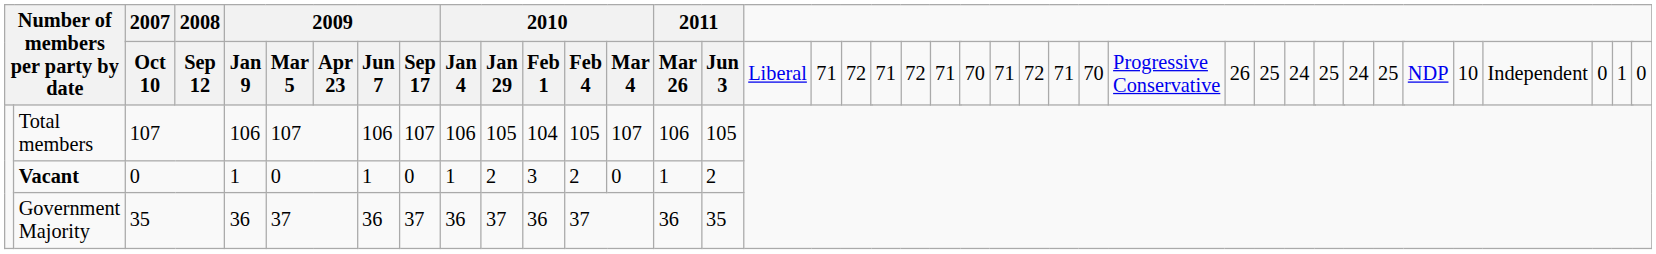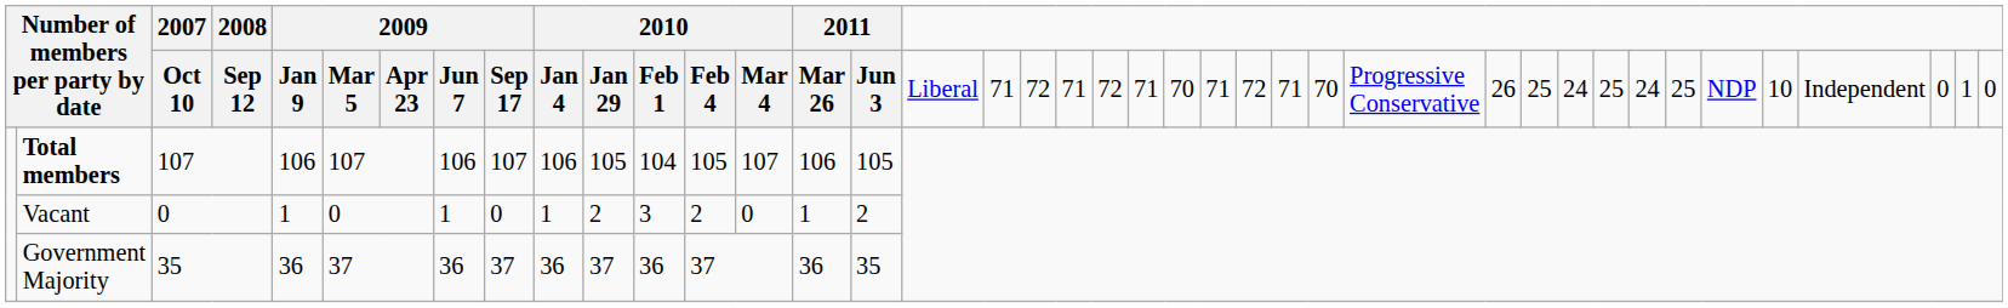Total members | column 2: normal -> bold
Vacant | column 2: bold -> normal
